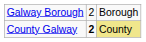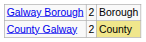County Galway | column 2: bold -> normal
